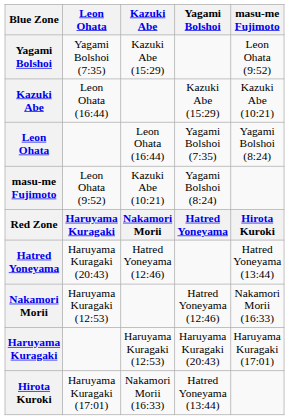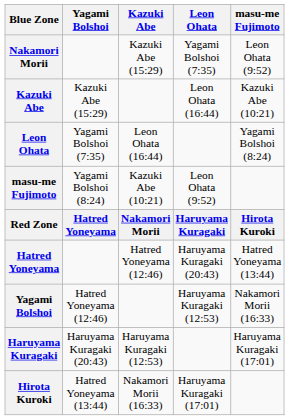columns swapped: Yagami Bolshoi <-> Leon Ohata
row 2 | Blue Zone: Yagami Bolshoi -> Nakamori Morii
row 8 | Blue Zone: Nakamori Morii -> Yagami Bolshoi
